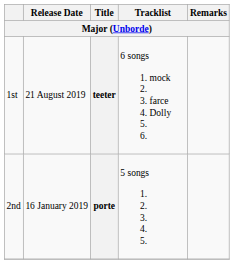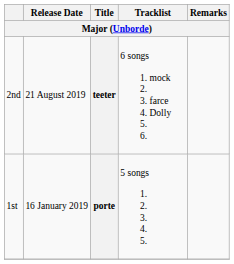teeter | column 1: 1st -> 2nd
porte | column 1: 2nd -> 1st
